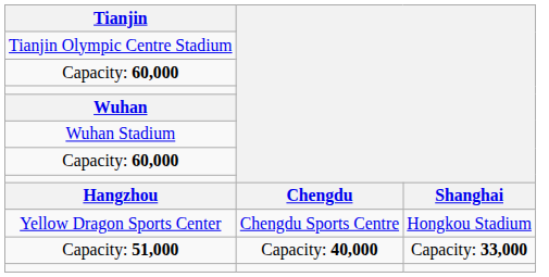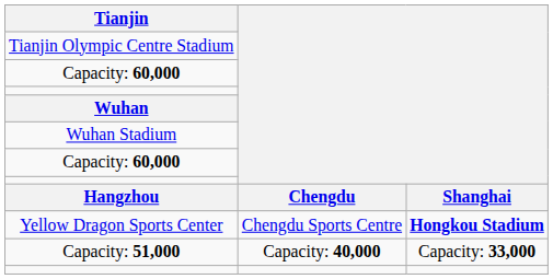Yellow Dragon Sports Center | column 3: normal -> bold
